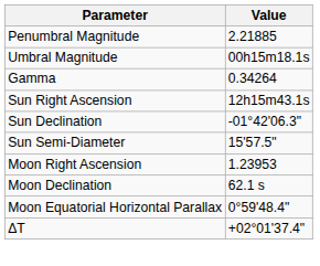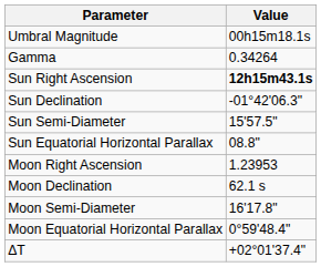- row: Penumbral Magnitude | 2.21885
Sun Right Ascension | Value: normal -> bold
+ row: Sun Equatorial Horizontal Parallax | 08.8"
+ row: Moon Semi-Diameter | 16'17.8"
